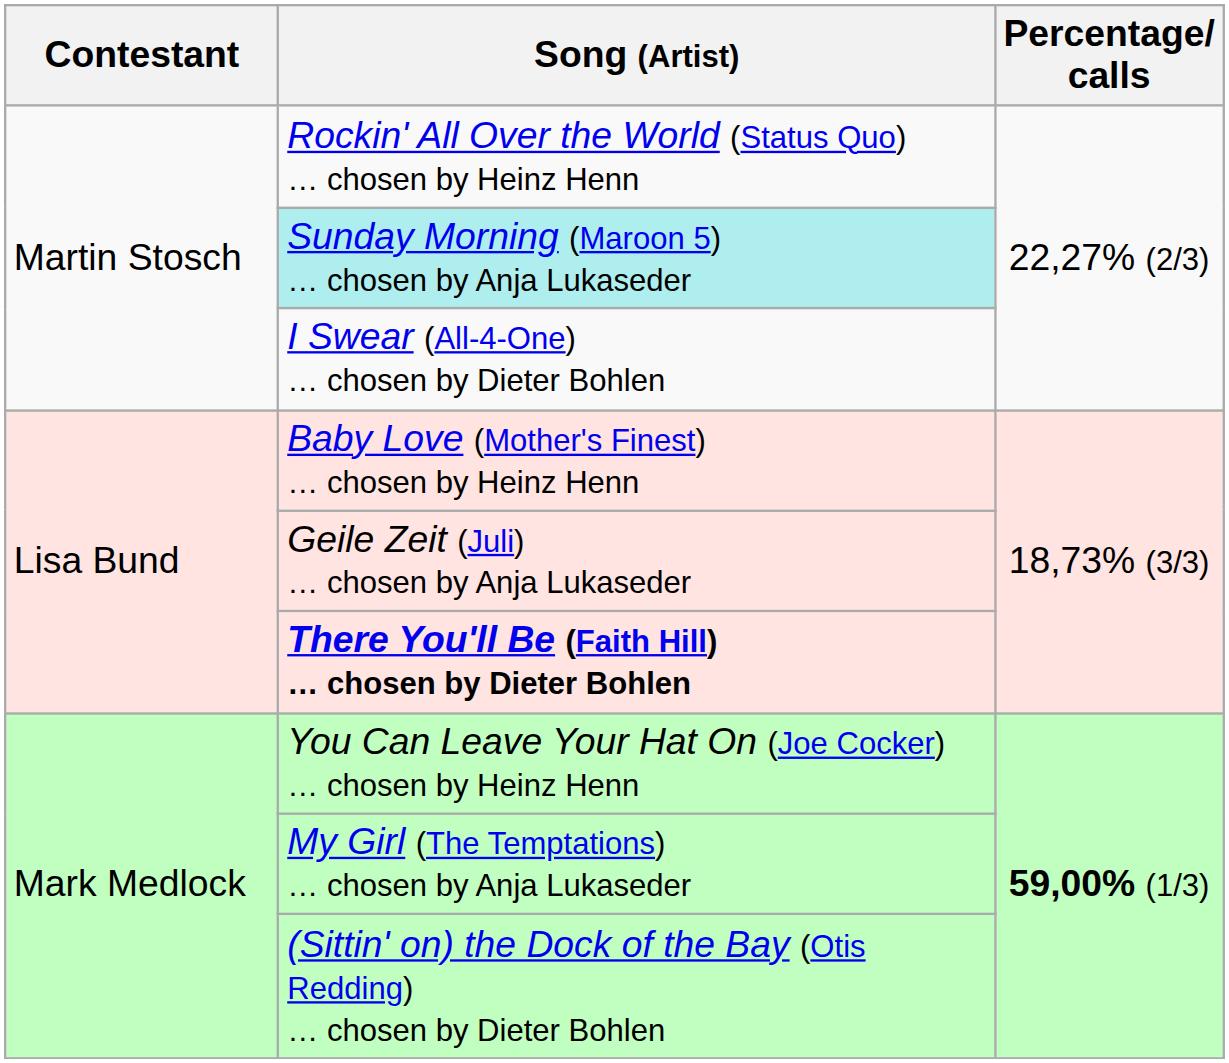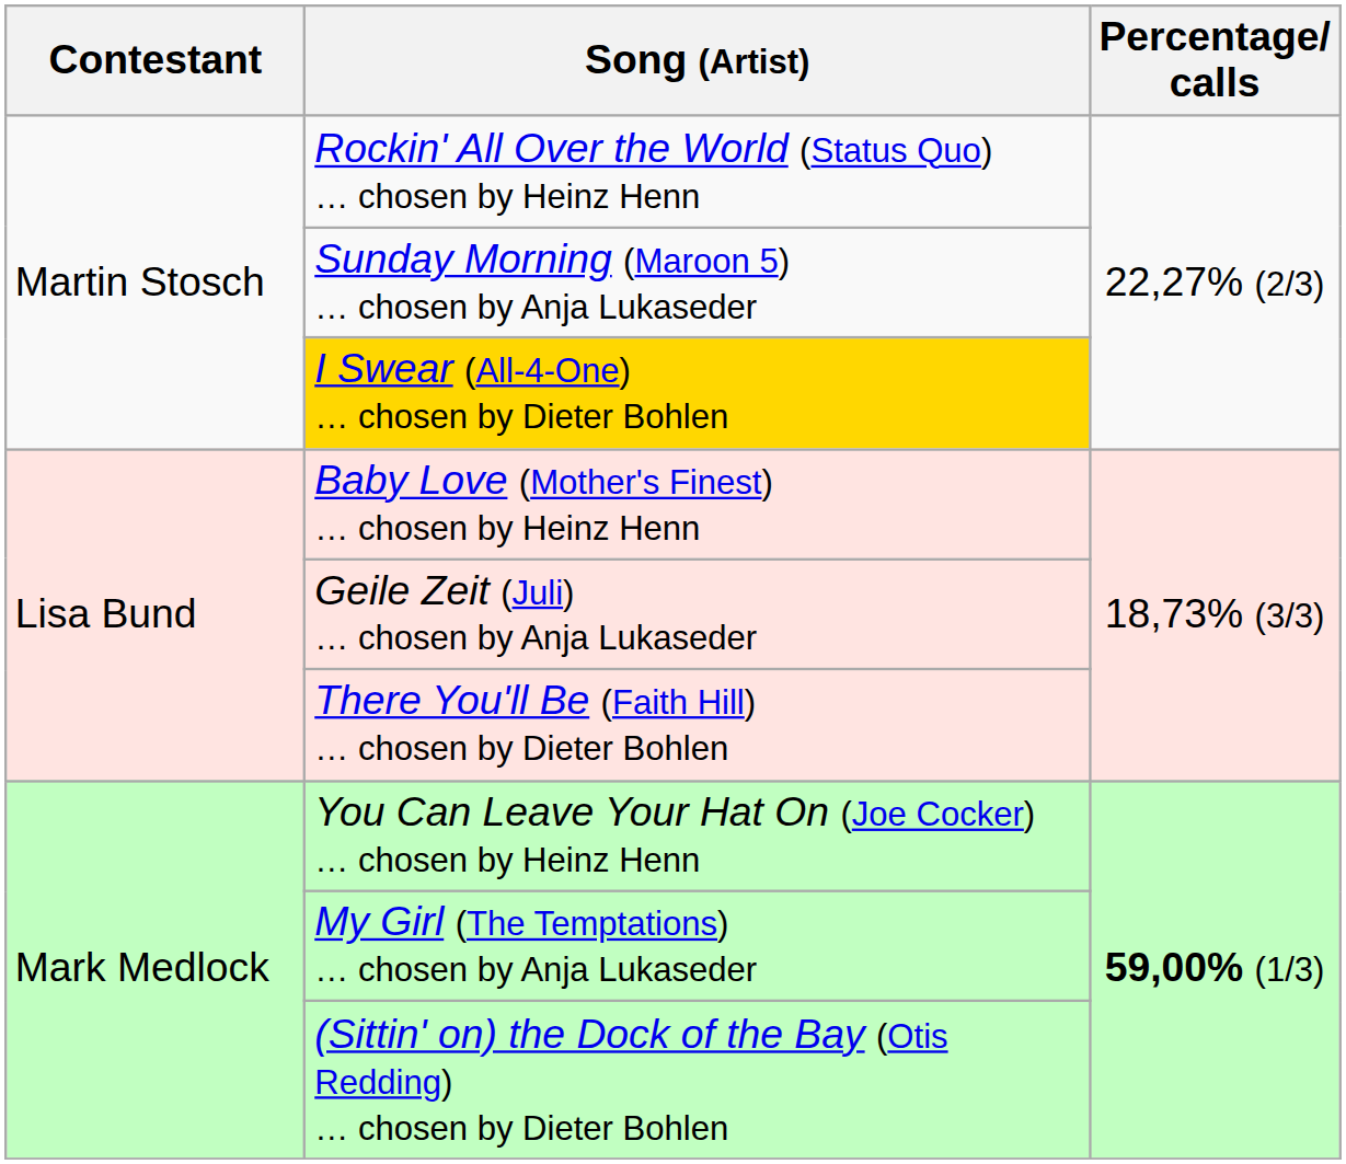Sunday Morning (Maroon 5) … chosen by Anja Lukaseder | Song (Artist): paleturquoise background -> no background
I Swear (All-4-One) … chosen by Dieter Bohlen | Song (Artist): no background -> gold background
There You'll Be (Faith Hill) … chosen by Dieter Bohlen | Song (Artist): bold -> normal
